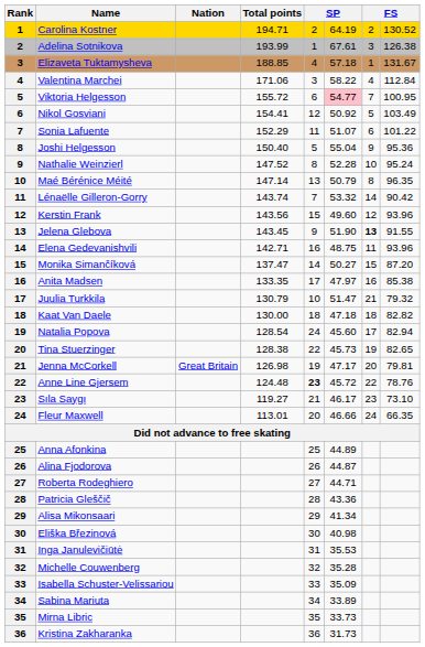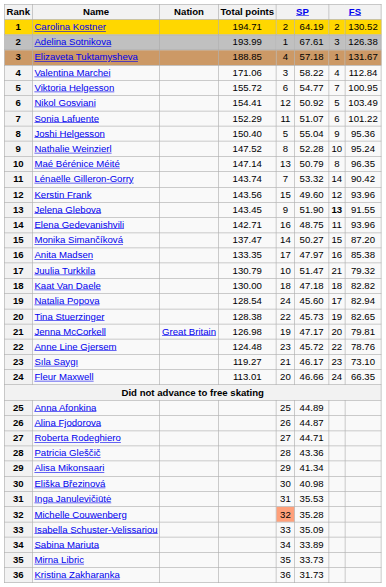Viktoria Helgesson | column 6: pink background -> no background
Anne Line Gjersem | column 5: bold -> normal
Michelle Couwenberg | column 5: no background -> lightsalmon background
